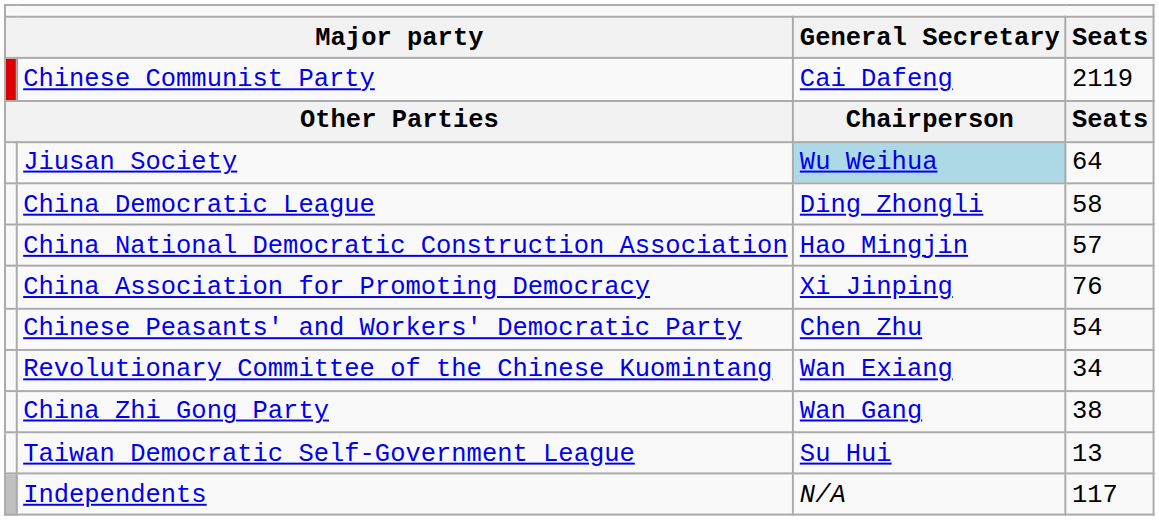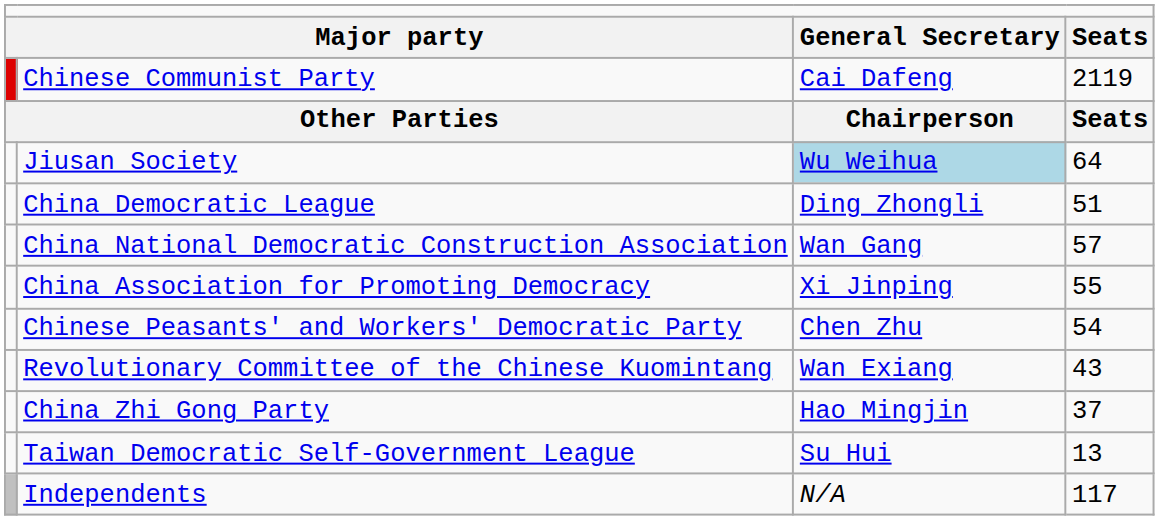China Democratic League | column 4: 58 -> 51
China National Democratic Construction Association | column 3: Hao Mingjin -> Wan Gang
China Association for Promoting Democracy | column 4: 76 -> 55
Revolutionary Committee of the Chinese Kuomintang | column 4: 34 -> 43
China Zhi Gong Party | column 3: Wan Gang -> Hao Mingjin
China Zhi Gong Party | column 4: 38 -> 37
